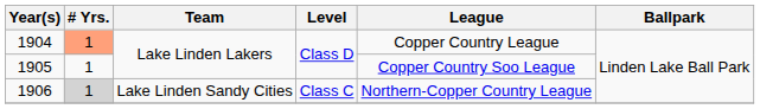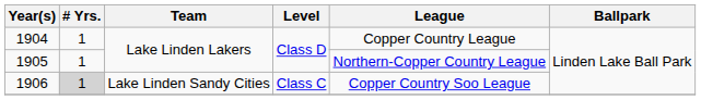1904 | # Yrs.: lightsalmon background -> no background
1905 | League: Copper Country Soo League -> Northern-Copper Country League
1906 | League: Northern-Copper Country League -> Copper Country Soo League
